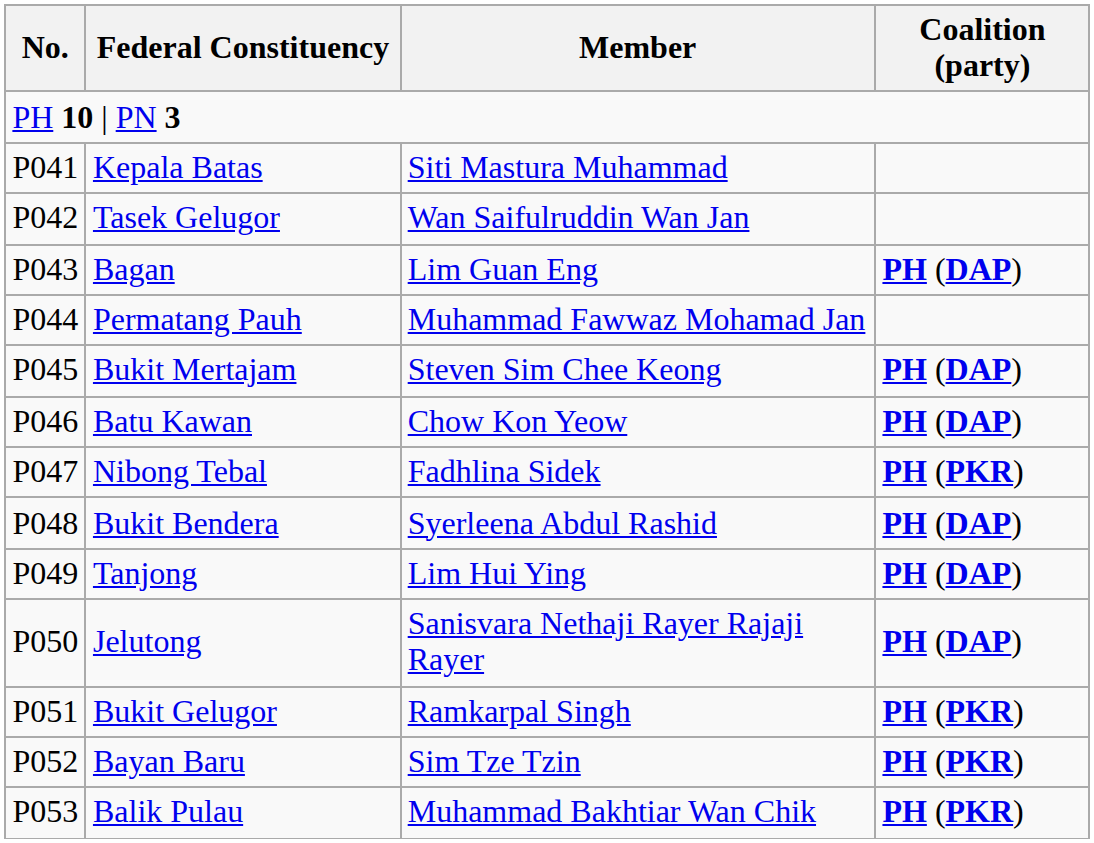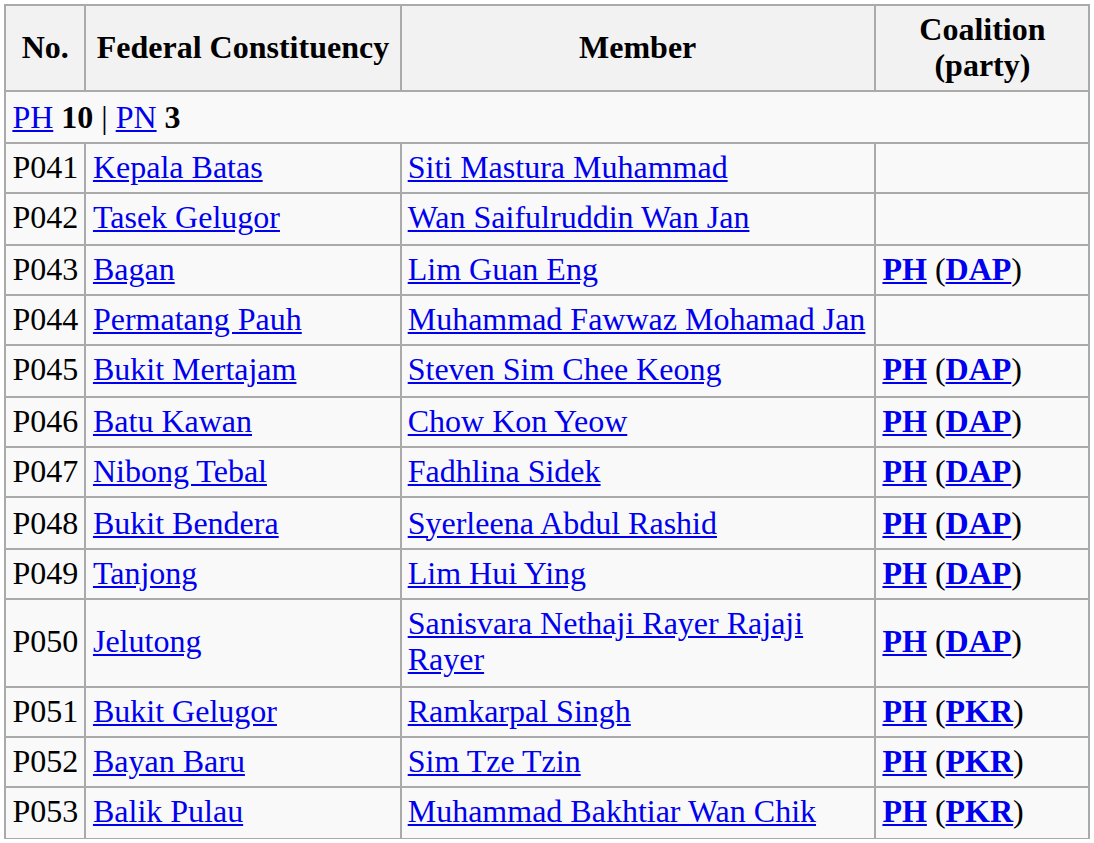Nibong Tebal | Coalition (party): PH (PKR) -> PH (DAP)
